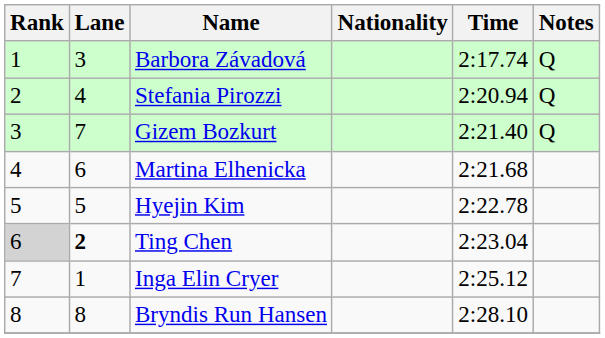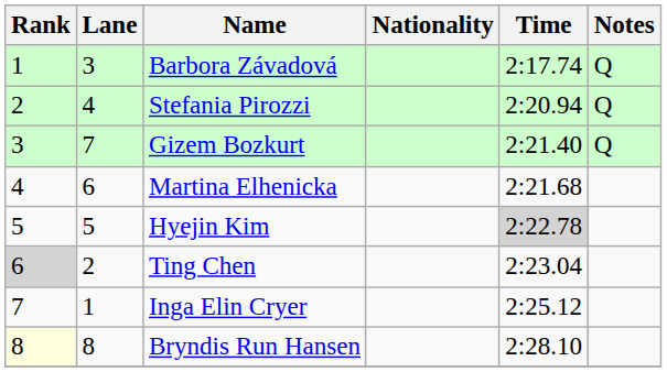Hyejin Kim | Time: no background -> lightgrey background
Ting Chen | Lane: bold -> normal
Bryndis Run Hansen | Rank: no background -> lightyellow background
